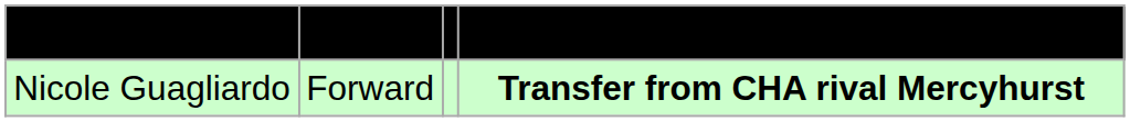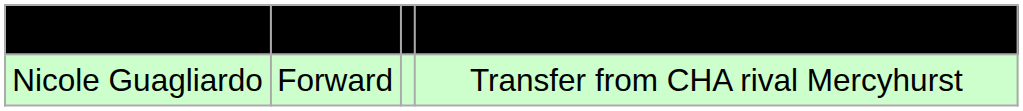Nicole Guagliardo | column 4: bold -> normal
